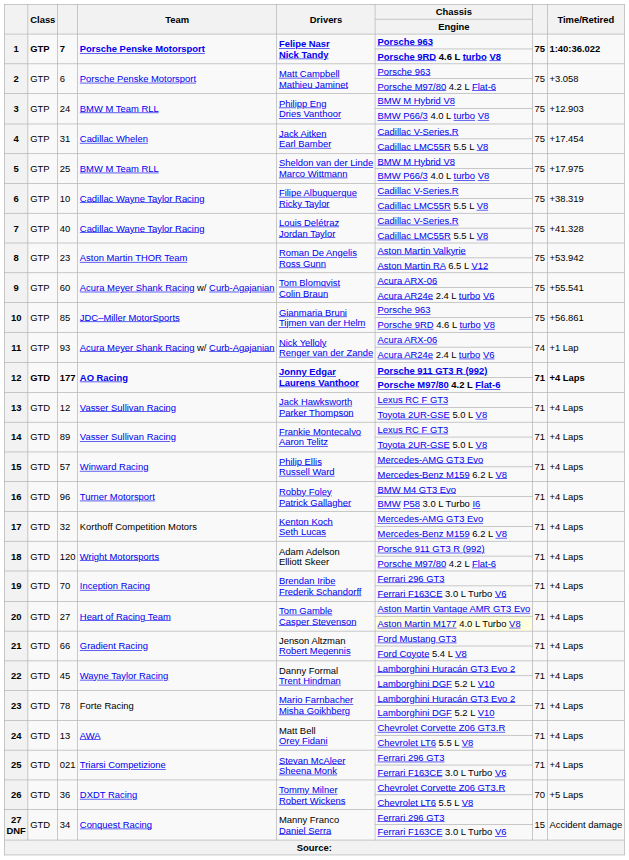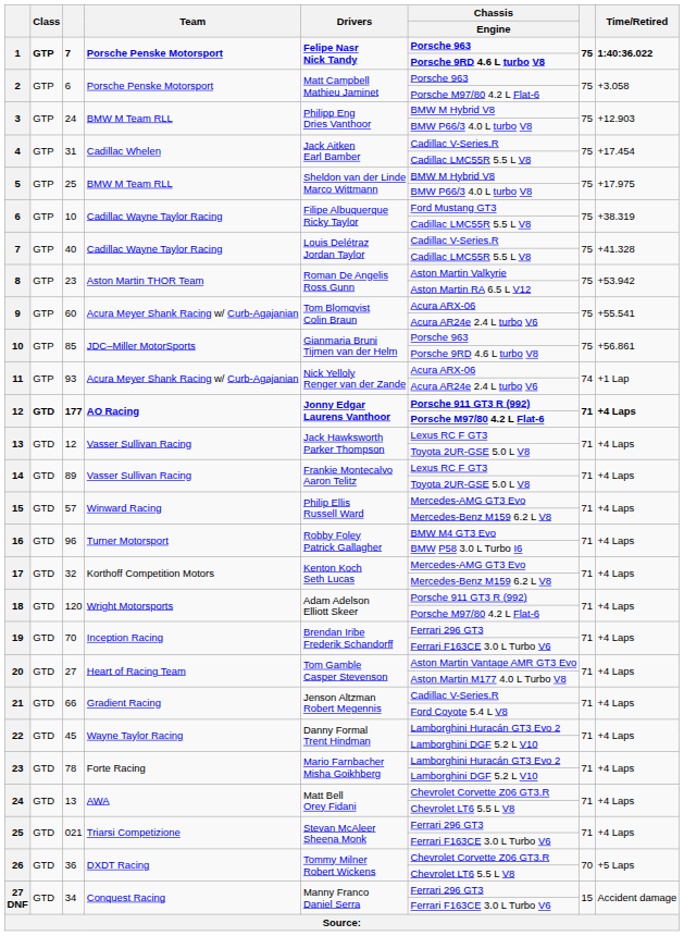row 13 | Chassis / Engine: Cadillac V-Series.R -> Ford Mustang GT3
row 42 | Chassis / Engine: lightyellow background -> no background
row 43 | Chassis / Engine: Ford Mustang GT3 -> Cadillac V-Series.R
